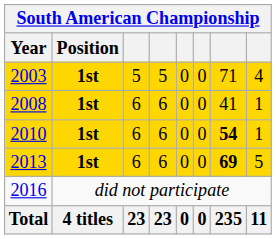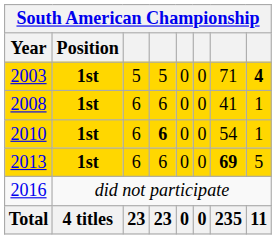2003 | column 8: normal -> bold
2010 | column 4: normal -> bold
2010 | column 7: bold -> normal
